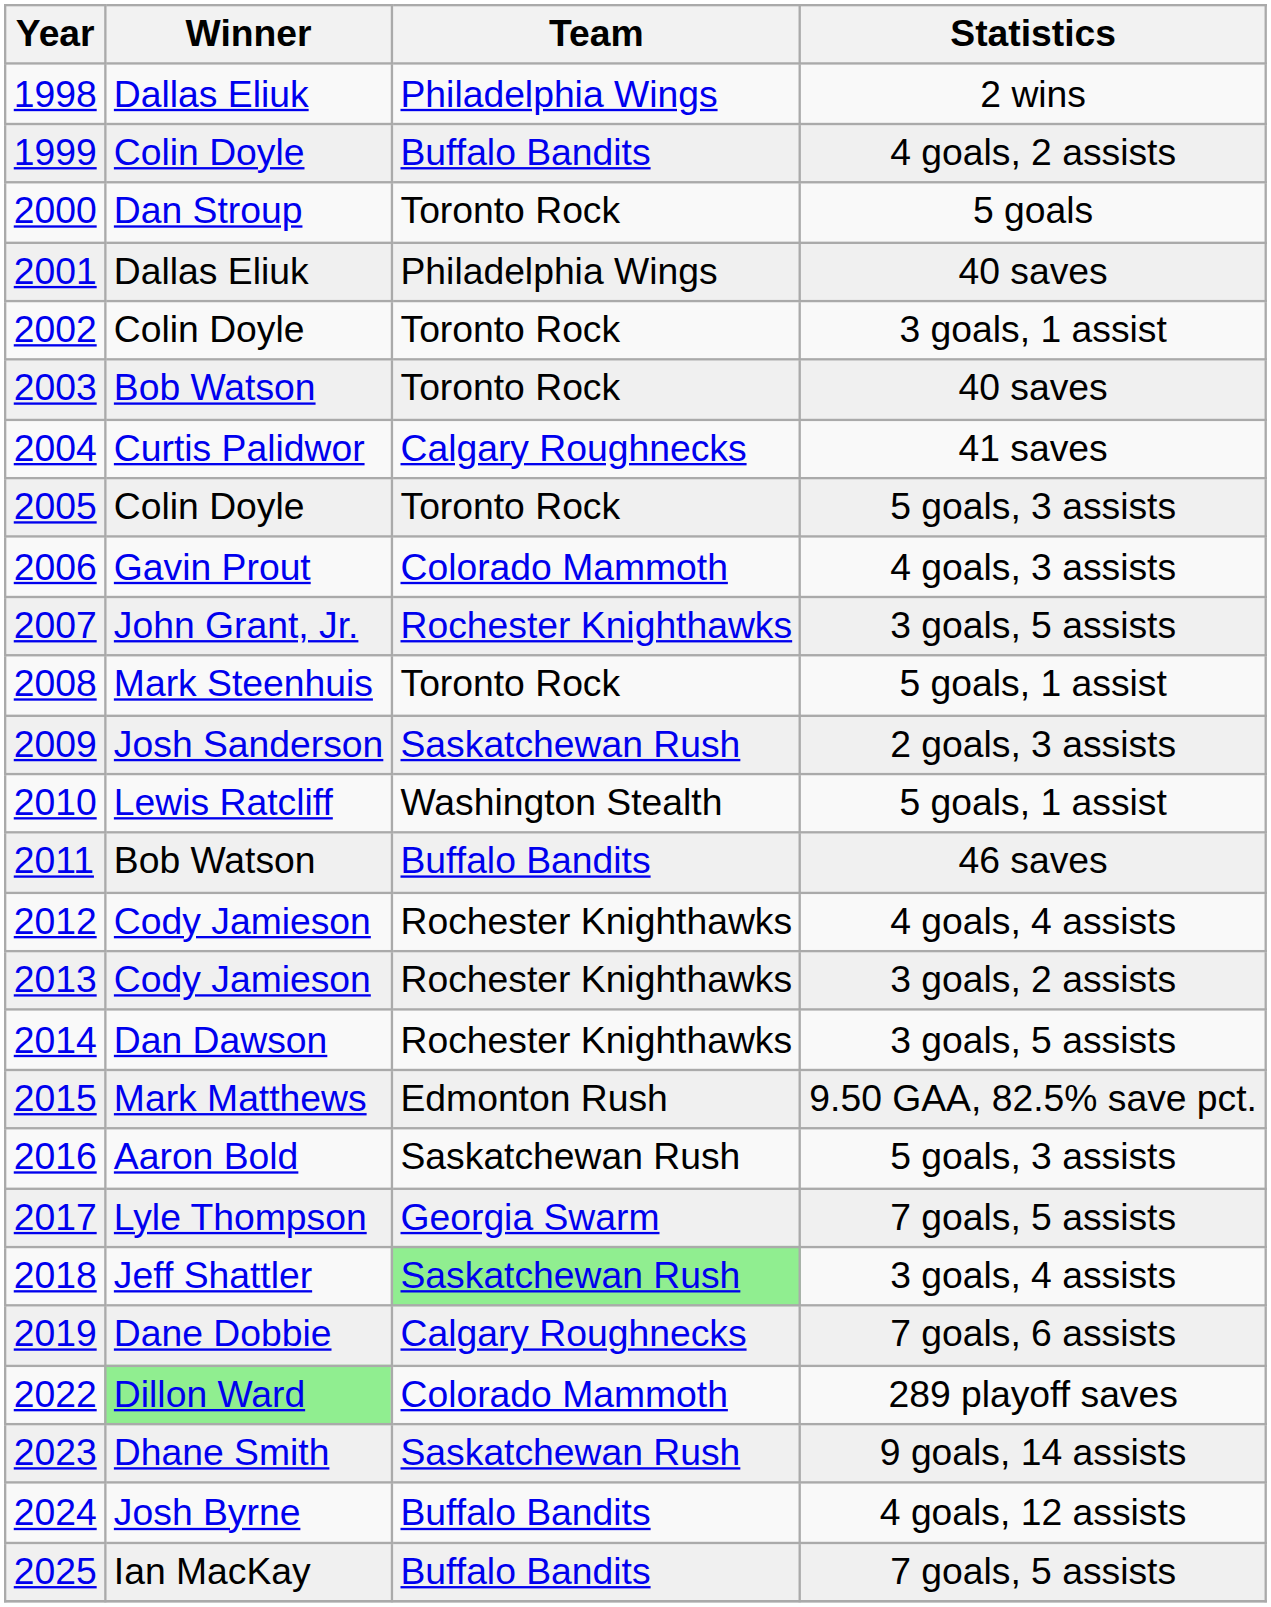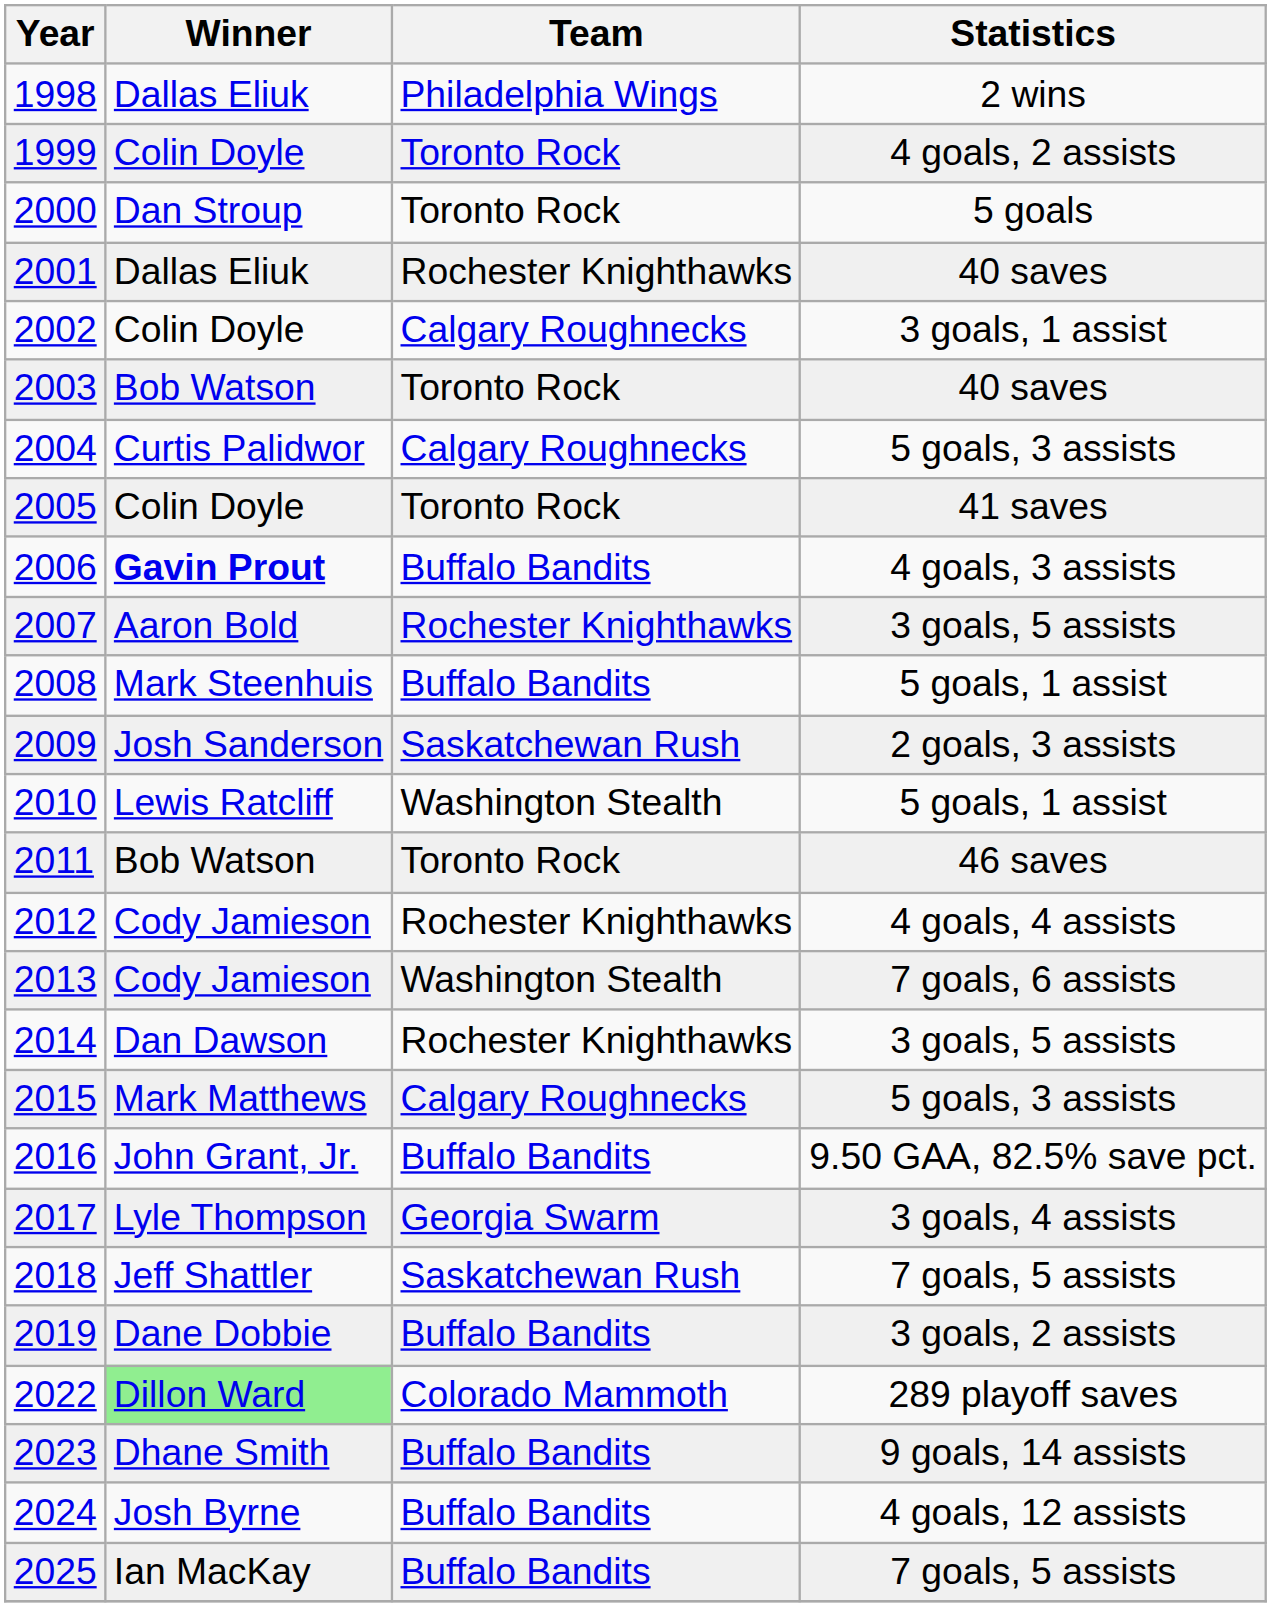1999 | Team: Buffalo Bandits -> Toronto Rock
2001 | Team: Philadelphia Wings -> Rochester Knighthawks
2002 | Team: Toronto Rock -> Calgary Roughnecks
2004 | Statistics: 41 saves -> 5 goals, 3 assists
2005 | Statistics: 5 goals, 3 assists -> 41 saves
2006 | Winner: normal -> bold
2006 | Team: Colorado Mammoth -> Buffalo Bandits
2007 | Winner: John Grant, Jr. -> Aaron Bold
2008 | Team: Toronto Rock -> Buffalo Bandits
2011 | Team: Buffalo Bandits -> Toronto Rock
2013 | Team: Rochester Knighthawks -> Washington Stealth
2013 | Statistics: 3 goals, 2 assists -> 7 goals, 6 assists
2015 | Team: Edmonton Rush -> Calgary Roughnecks
2015 | Statistics: 9.50 GAA, 82.5% save pct. -> 5 goals, 3 assists
2016 | Winner: Aaron Bold -> John Grant, Jr.
2016 | Team: Saskatchewan Rush -> Buffalo Bandits
2016 | Statistics: 5 goals, 3 assists -> 9.50 GAA, 82.5% save pct.
2017 | Statistics: 7 goals, 5 assists -> 3 goals, 4 assists
2018 | Team: lightgreen background -> no background
2018 | Statistics: 3 goals, 4 assists -> 7 goals, 5 assists
2019 | Team: Calgary Roughnecks -> Buffalo Bandits
2019 | Statistics: 7 goals, 6 assists -> 3 goals, 2 assists
2023 | Team: Saskatchewan Rush -> Buffalo Bandits
